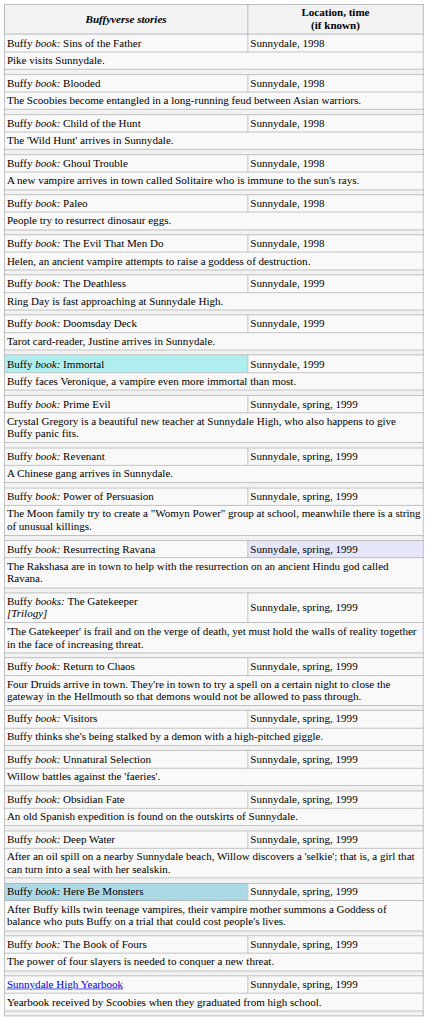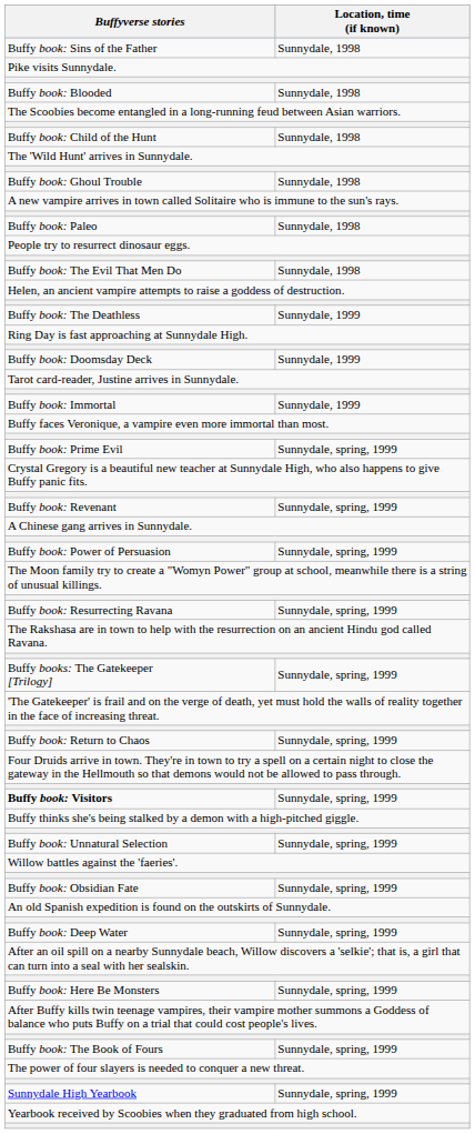Buffy book: Immortal | Buffyverse stories: paleturquoise background -> no background
Buffy book: Resurrecting Ravana | Location, time (if known): lavender background -> no background
Buffy book: Visitors | Buffyverse stories: normal -> bold
Buffy book: Here Be Monsters | Buffyverse stories: lightblue background -> no background
